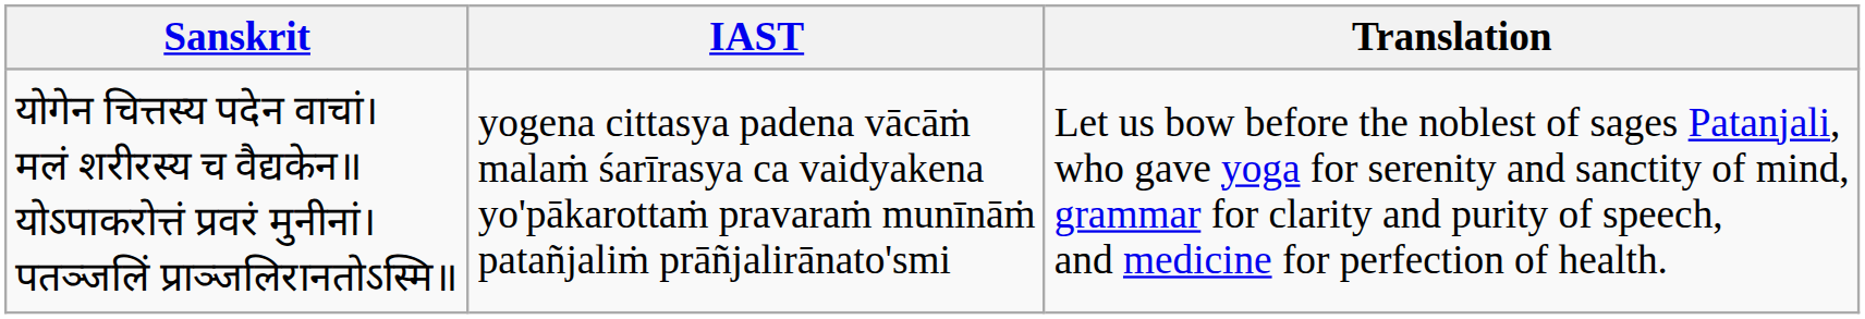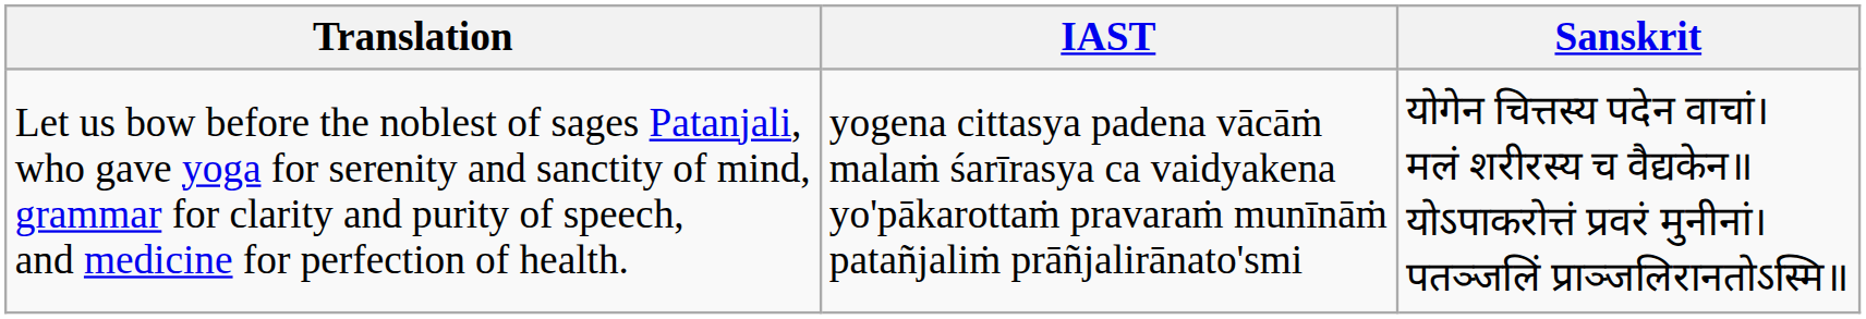columns swapped: Sanskrit <-> Translation
